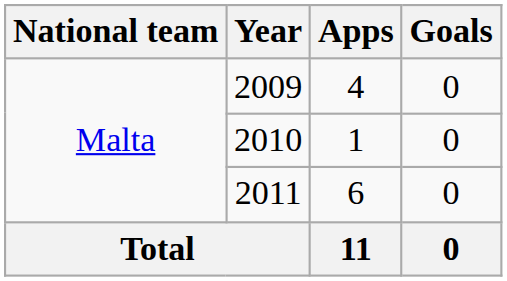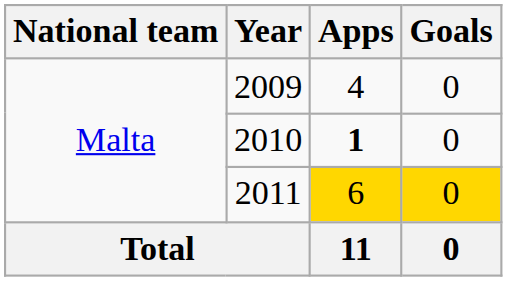2010 | Apps: normal -> bold
2011 | Apps: no background -> gold background
2011 | Goals: no background -> gold background
